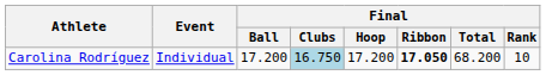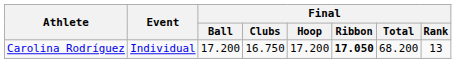Carolina Rodríguez | Final / Clubs: lightblue background -> no background
Carolina Rodríguez | Final / Rank: 10 -> 13
